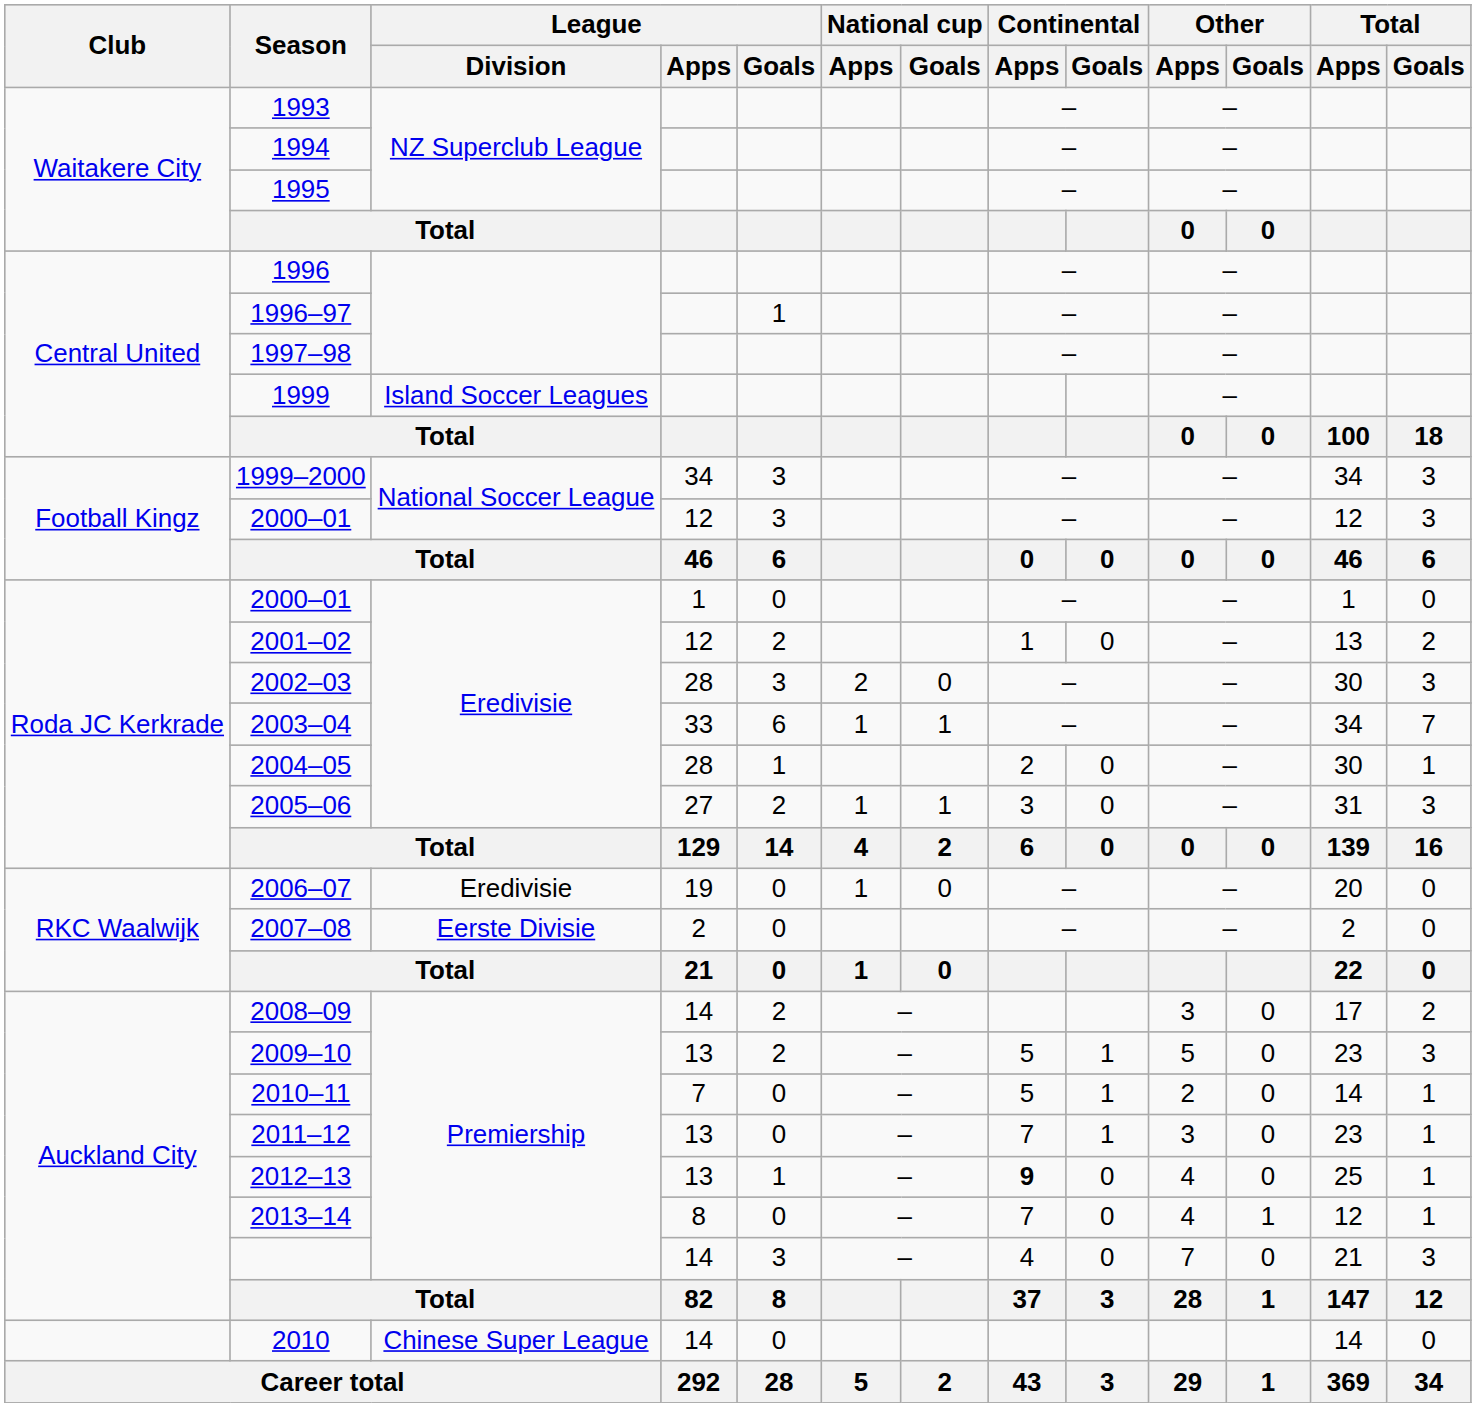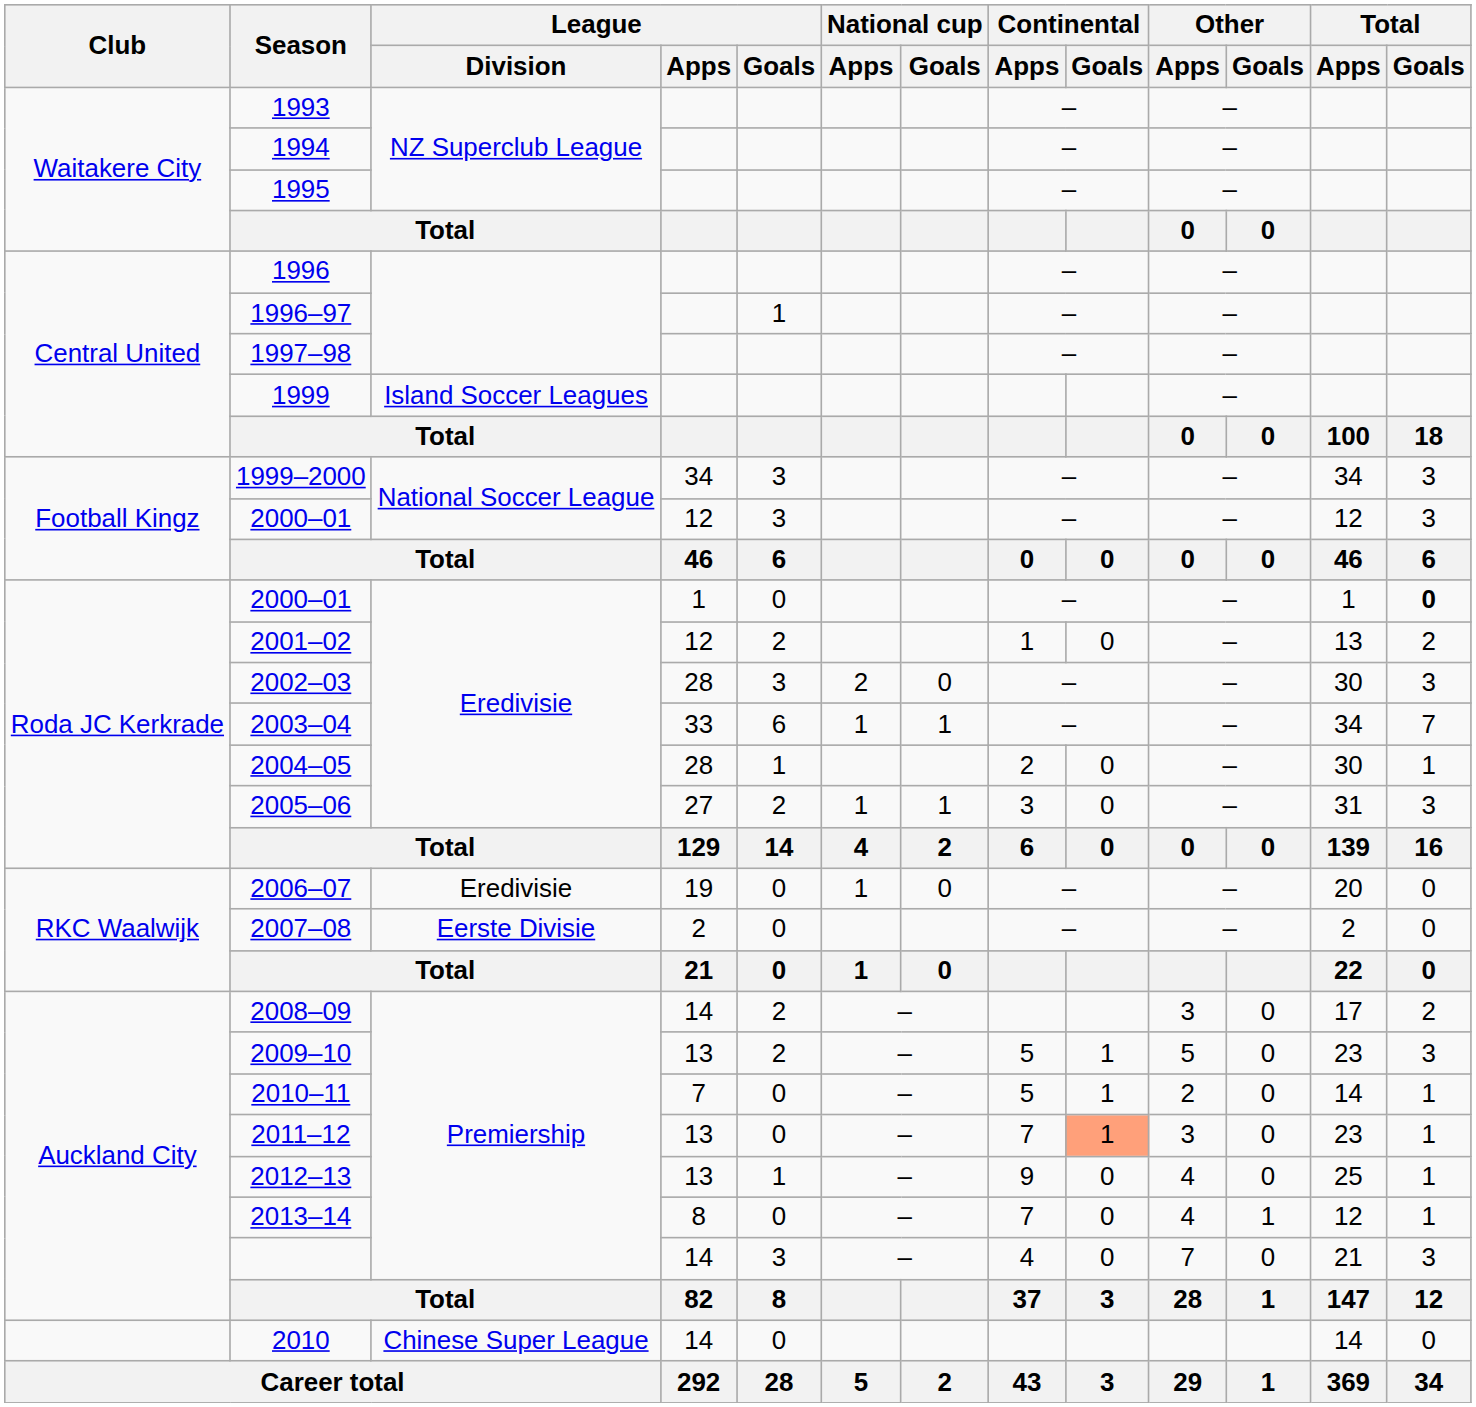2000–01 / 1 | Total / Goals: normal -> bold
2011–12 | Continental / Goals: no background -> lightsalmon background
2012–13 | Continental / Apps: bold -> normal
